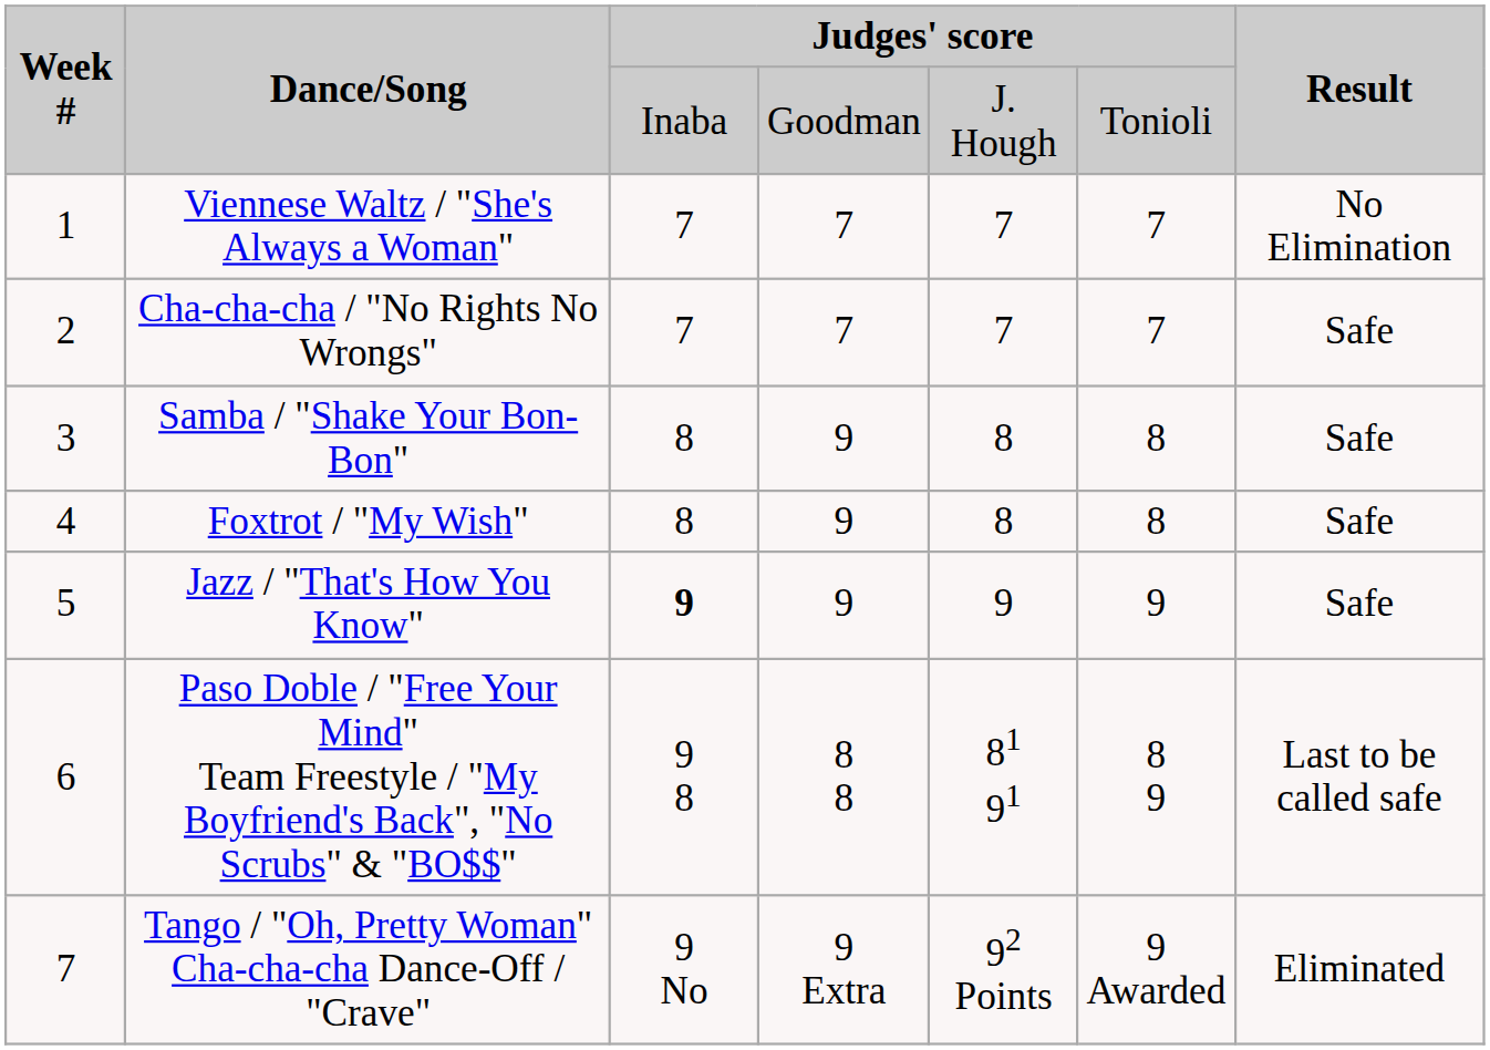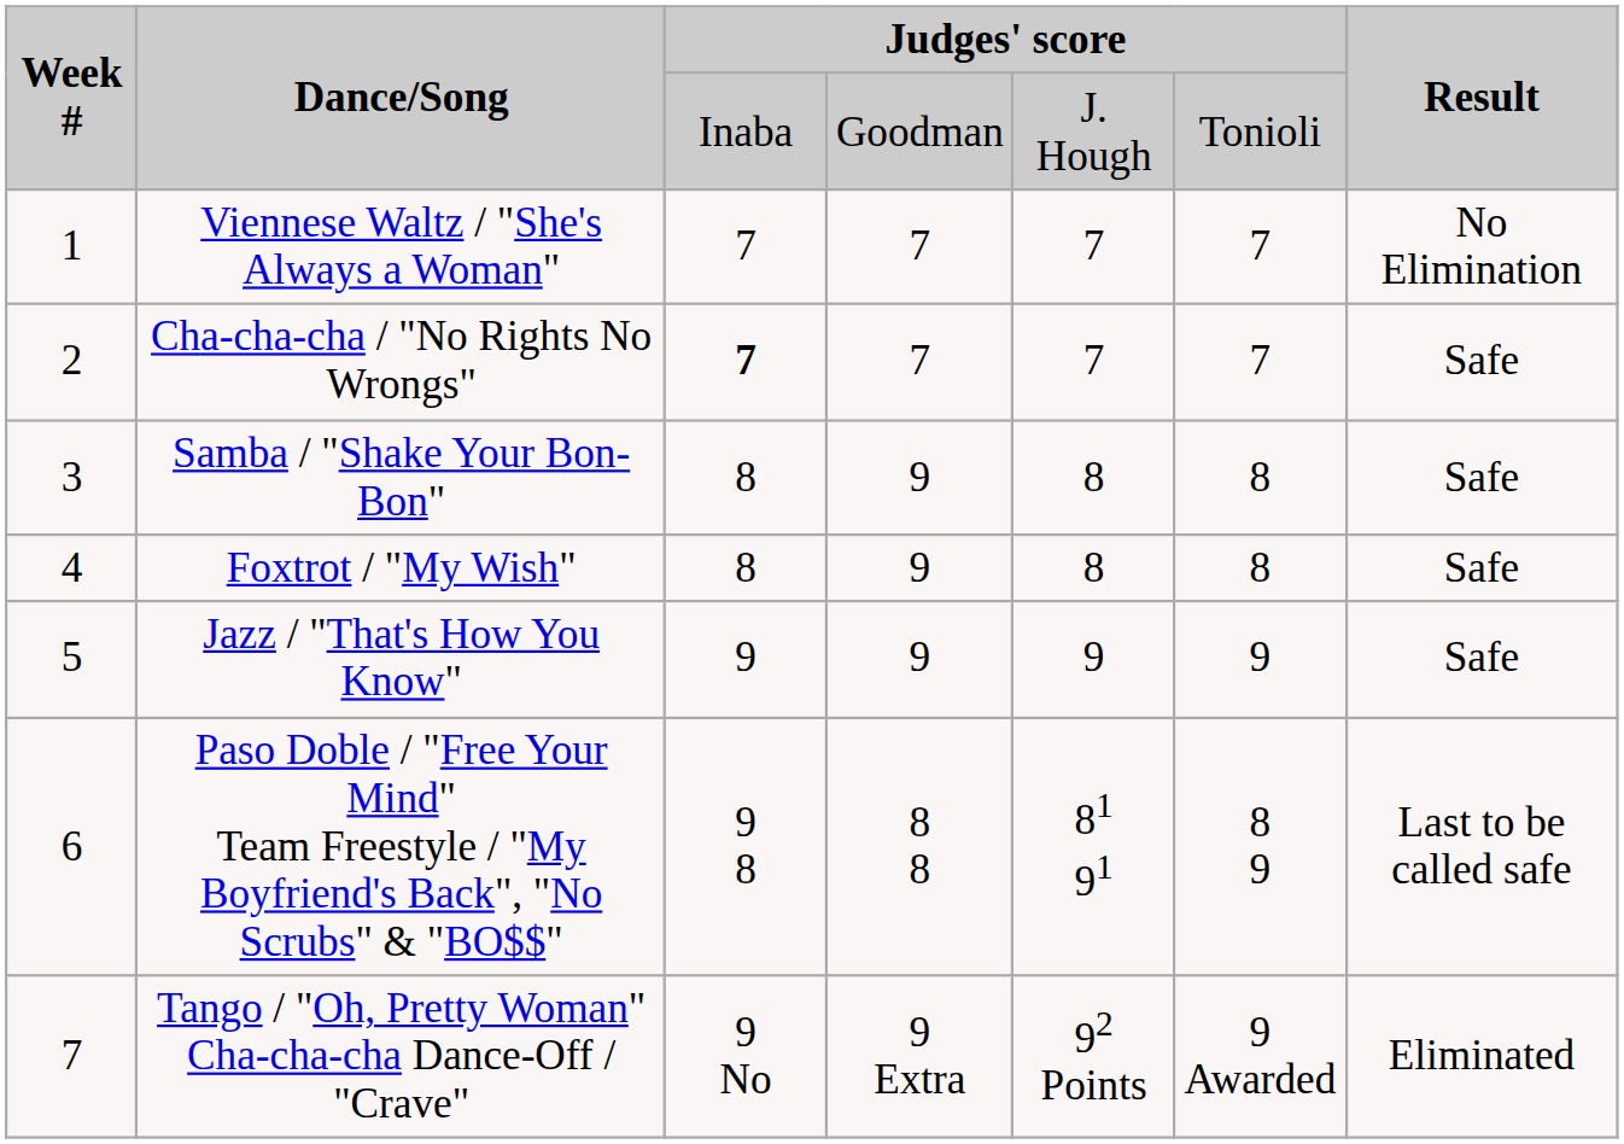Cha-cha-cha / "No Rights No Wrongs" | column 3: normal -> bold
Jazz / "That's How You Know" | column 3: bold -> normal
